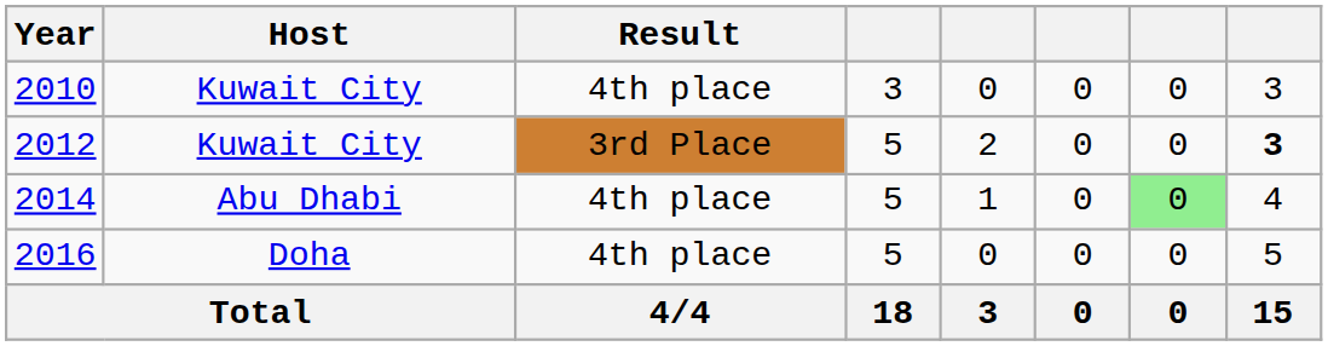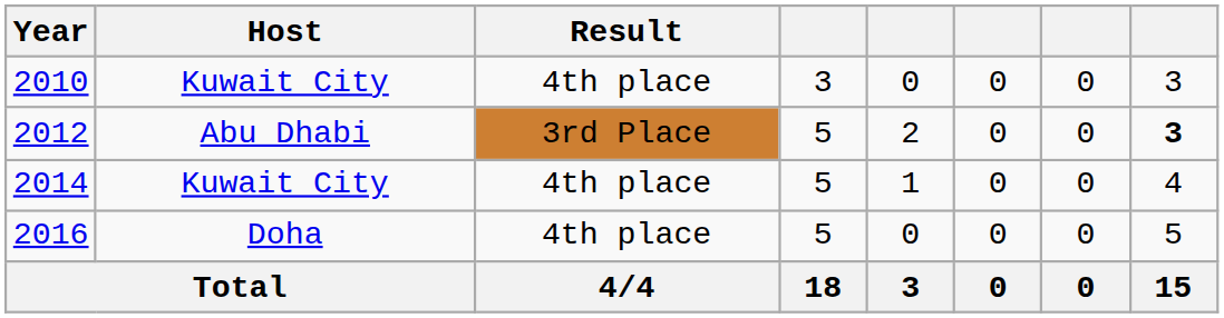2012 | Host: Kuwait City -> Abu Dhabi
2014 | Host: Abu Dhabi -> Kuwait City
2014 | column 7: lightgreen background -> no background
